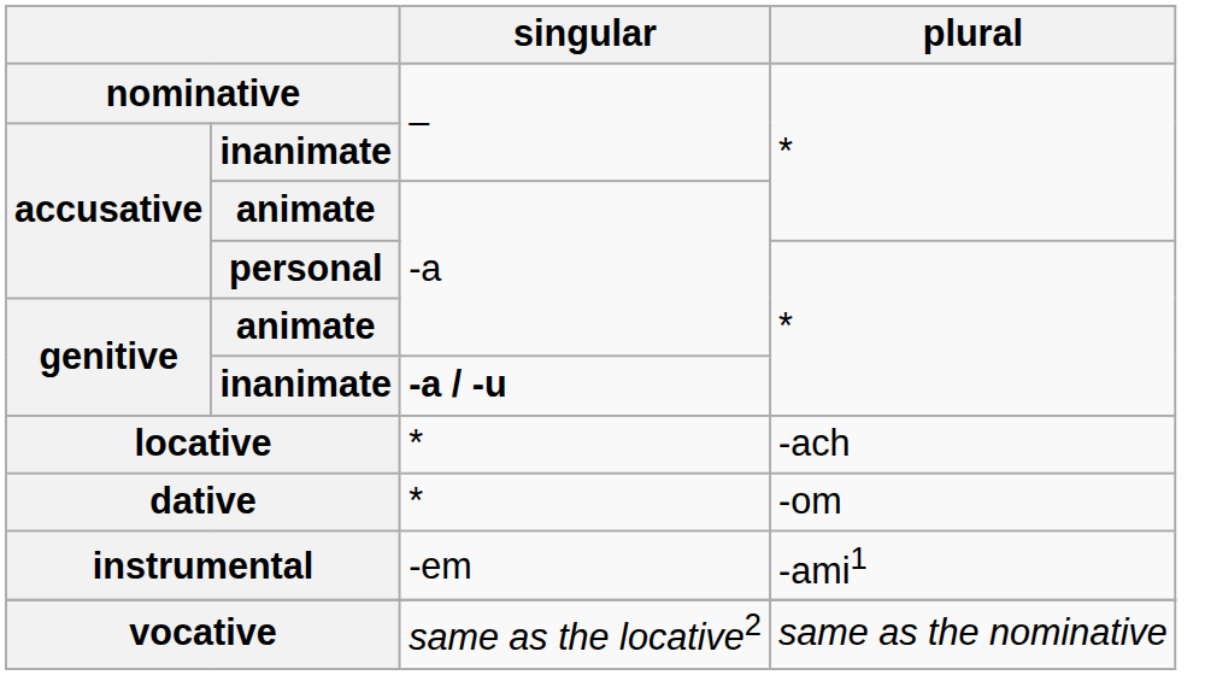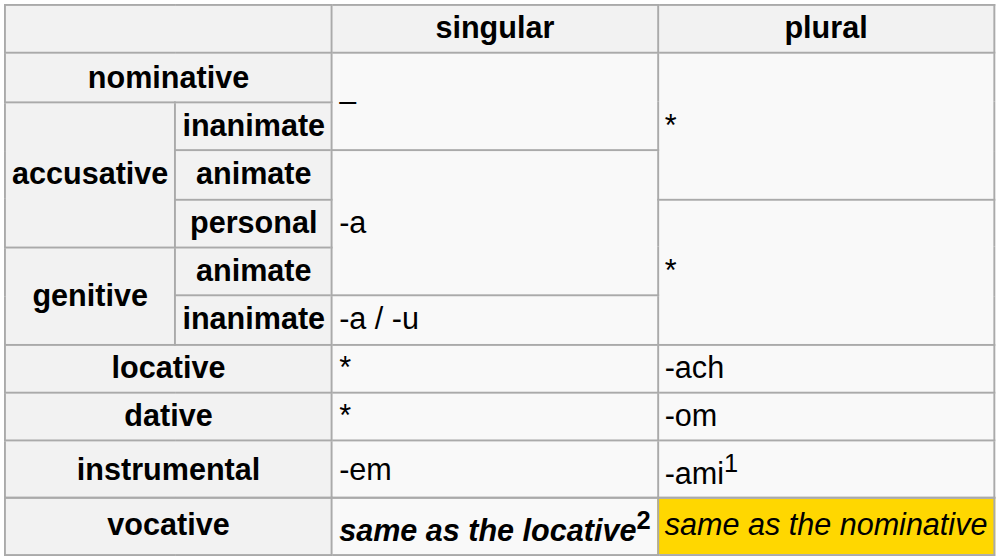genitive / inanimate | singular: bold -> normal
vocative | singular: normal -> bold
vocative | plural: no background -> gold background
